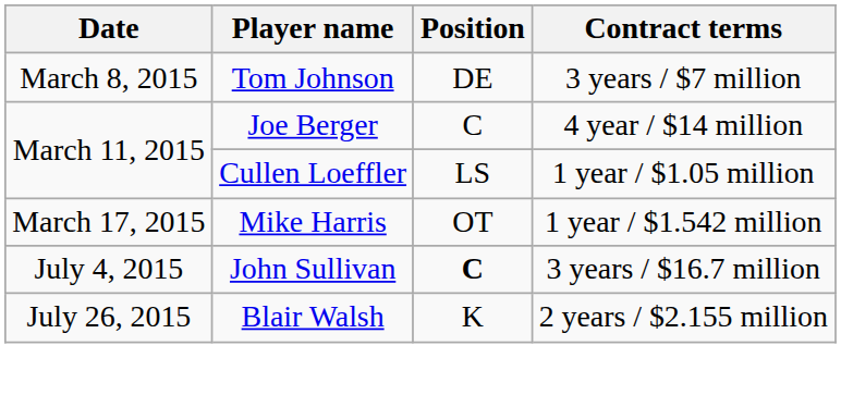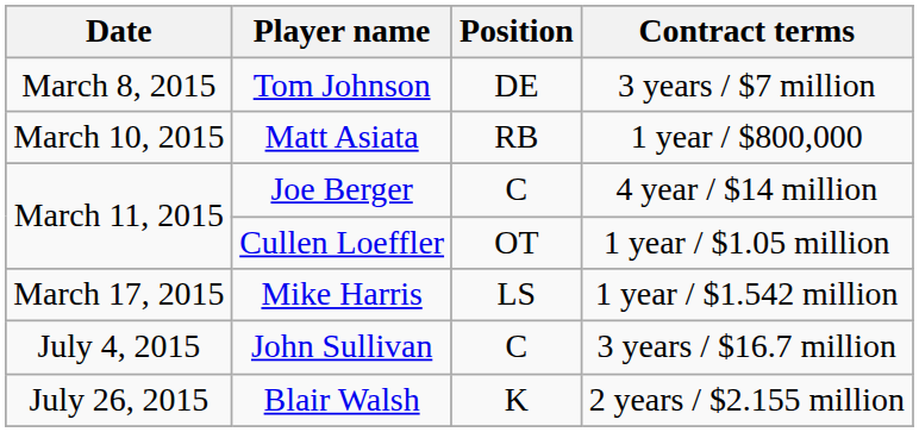+ row: March 10, 2015 | Matt Asiata | RB | 1 year / $800,000
Cullen Loeffler | Position: LS -> OT
Mike Harris | Position: OT -> LS
John Sullivan | Position: bold -> normal
